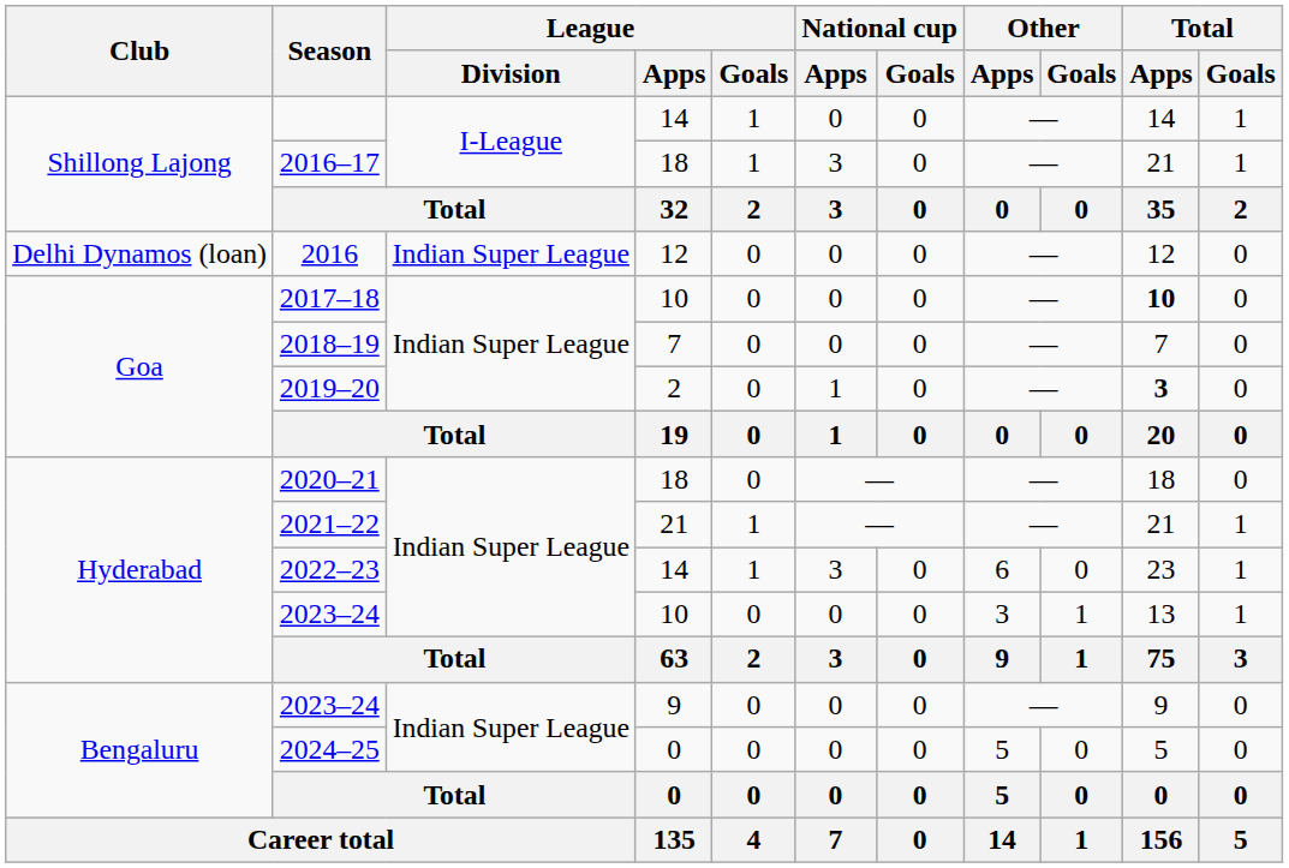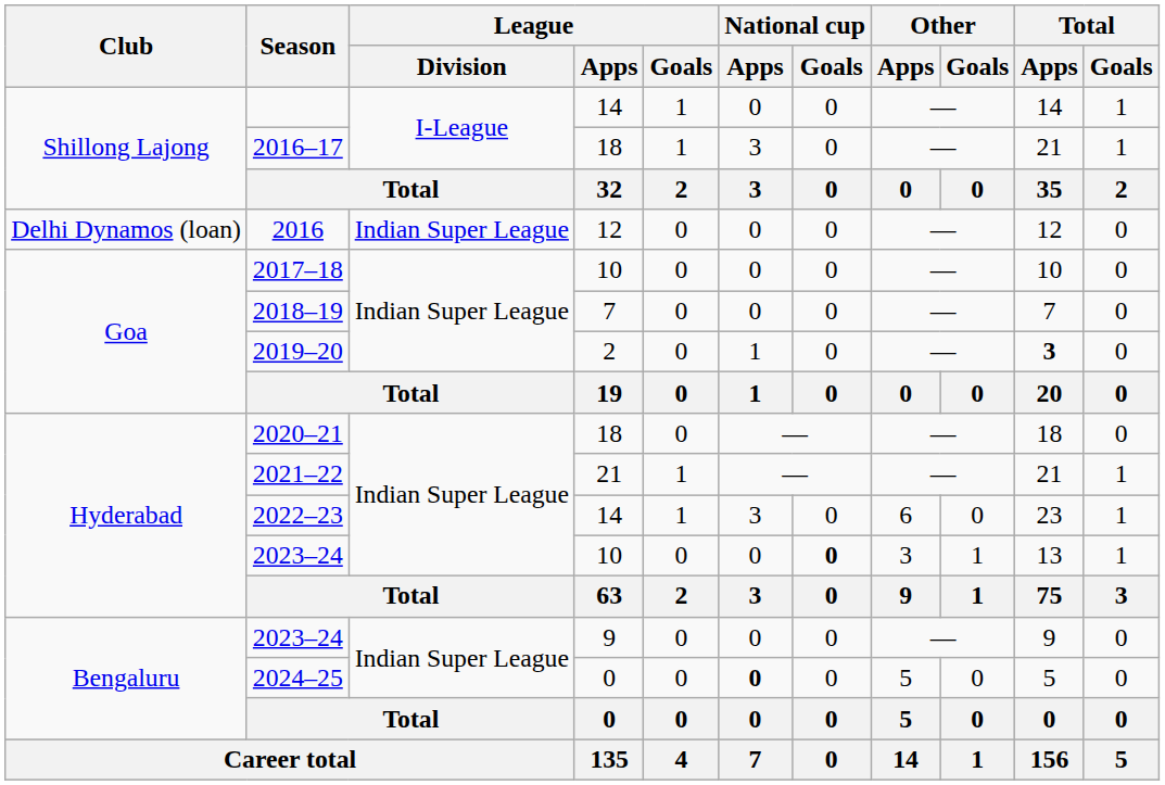2017–18 | Total / Apps: bold -> normal
2023–24 / 10 | National cup / Goals: normal -> bold
2024–25 | National cup / Apps: normal -> bold
